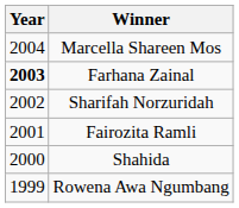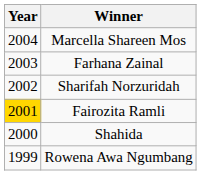Farhana Zainal | Year: bold -> normal
Fairozita Ramli | Year: no background -> gold background
